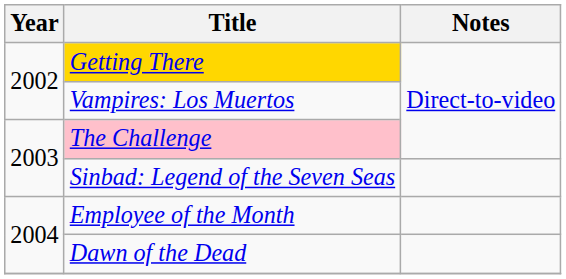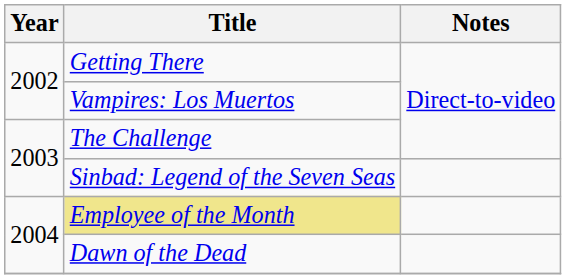Getting There | Title: gold background -> no background
The Challenge | Title: pink background -> no background
Employee of the Month | Title: no background -> khaki background
